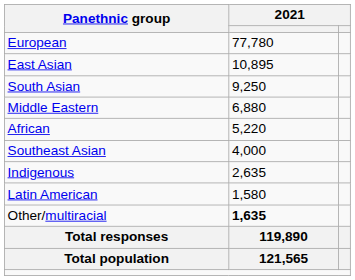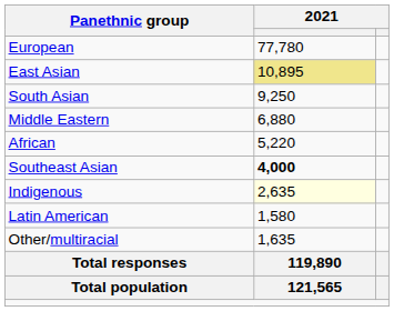East Asian | column 2: no background -> khaki background
Southeast Asian | column 2: normal -> bold
Indigenous | column 2: no background -> lightyellow background
Other/multiracial | column 2: bold -> normal
